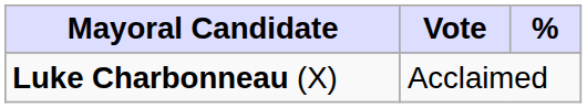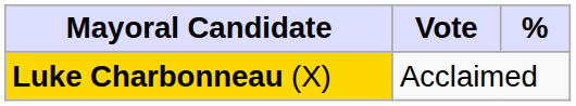Luke Charbonneau (X) | Mayoral Candidate: no background -> gold background
